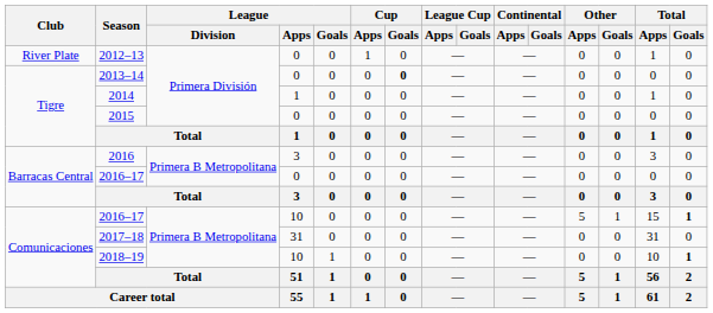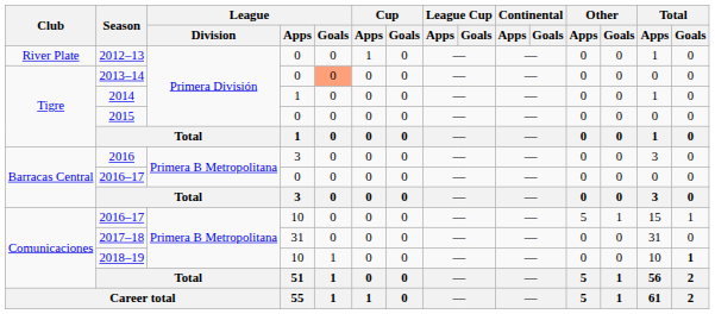2013–14 | League / Goals: no background -> lightsalmon background
2013–14 | Cup / Goals: bold -> normal
2016–17 / 10 | Total / Goals: bold -> normal
